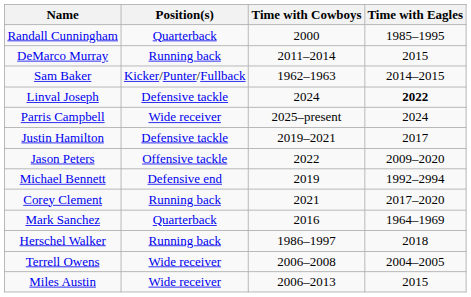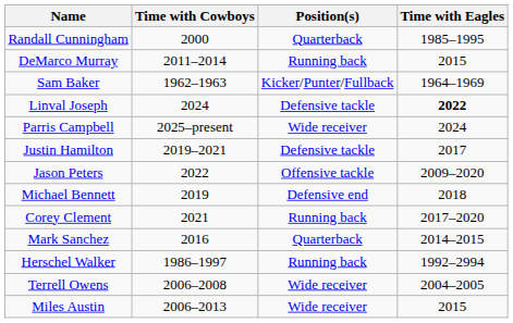columns swapped: Position(s) <-> Time with Cowboys
Sam Baker | Time with Eagles: 2014–2015 -> 1964–1969
Michael Bennett | Time with Eagles: 1992–2994 -> 2018
Mark Sanchez | Time with Eagles: 1964–1969 -> 2014–2015
Herschel Walker | Time with Eagles: 2018 -> 1992–2994
